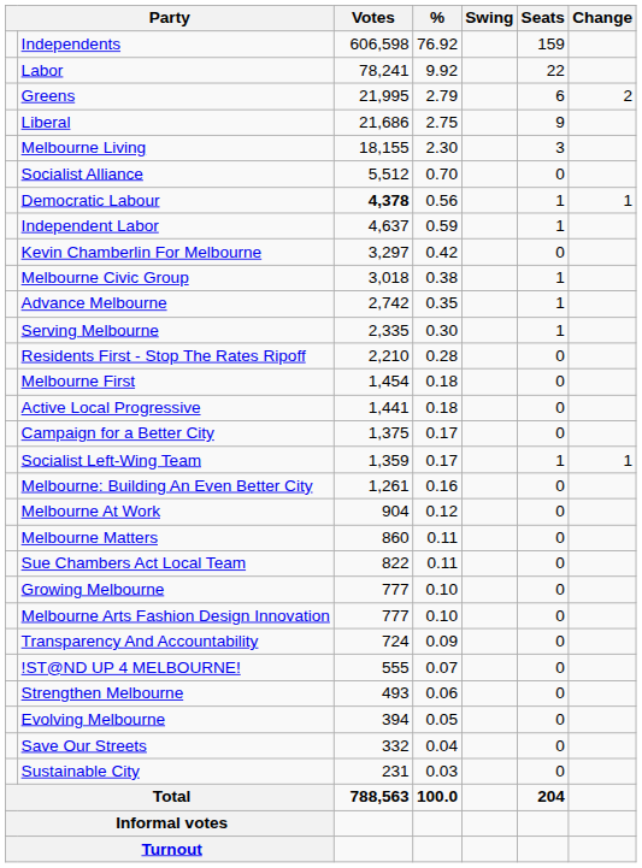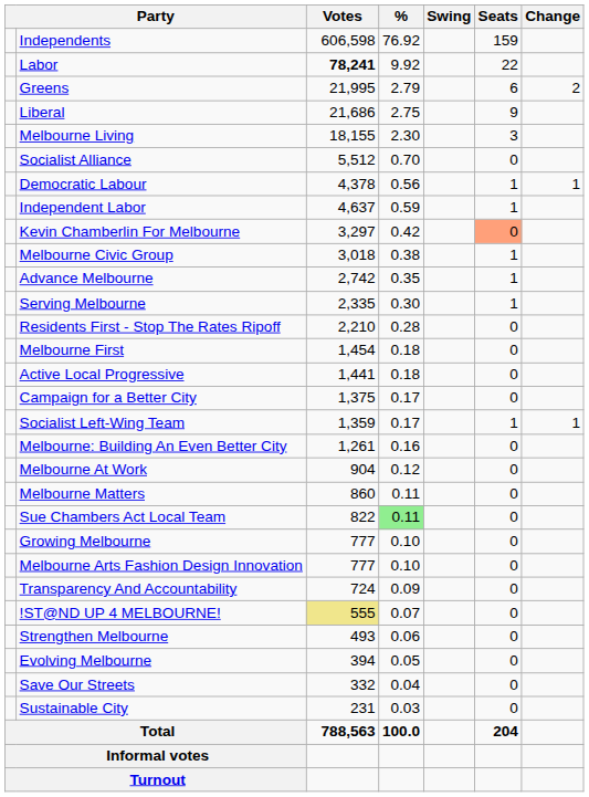Labor | Votes: normal -> bold
Democratic Labour | Votes: bold -> normal
Kevin Chamberlin For Melbourne | Seats: no background -> lightsalmon background
Sue Chambers Act Local Team | %: no background -> lightgreen background
!ST@ND UP 4 MELBOURNE! | Votes: no background -> khaki background
